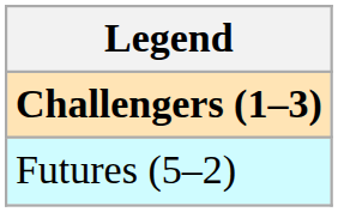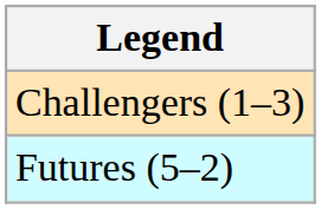row 2 | column 1: bold -> normal
